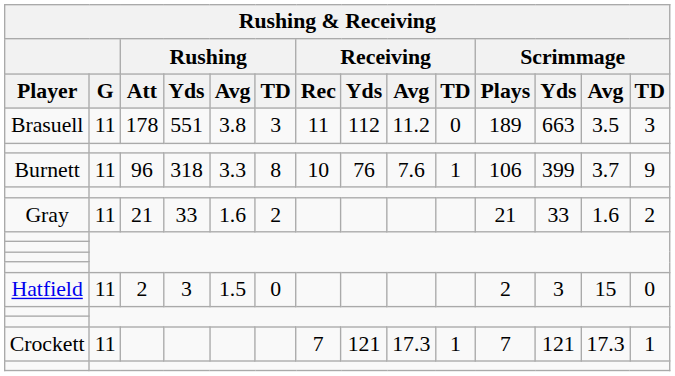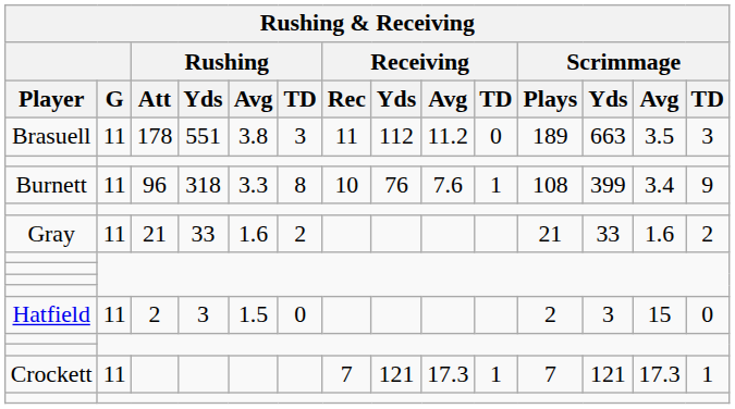Burnett | Scrimmage / Plays: 106 -> 108
Burnett | Scrimmage / Avg: 3.7 -> 3.4
